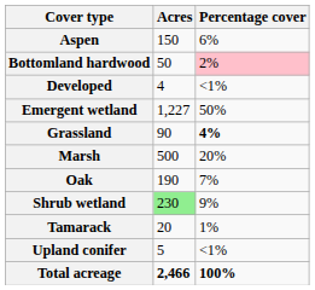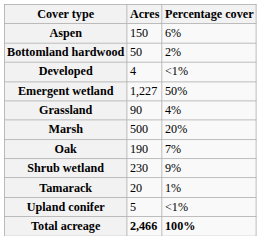Bottomland hardwood | Percentage cover: pink background -> no background
Grassland | Percentage cover: bold -> normal
Shrub wetland | Acres: lightgreen background -> no background
